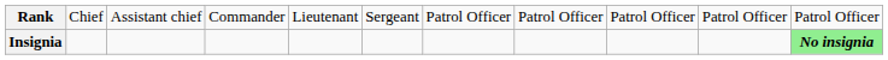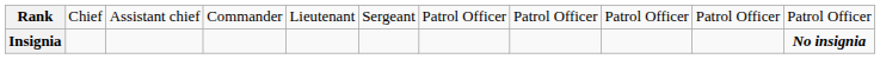Insignia | column 11: lightgreen background -> no background
